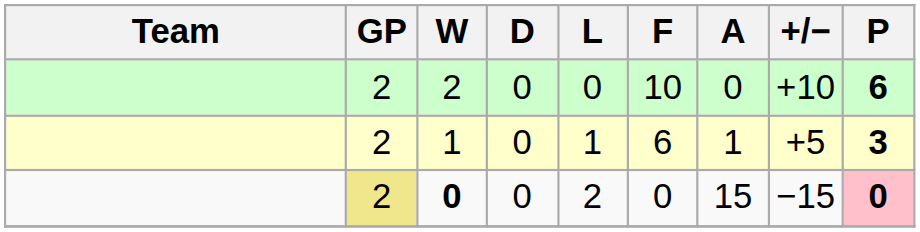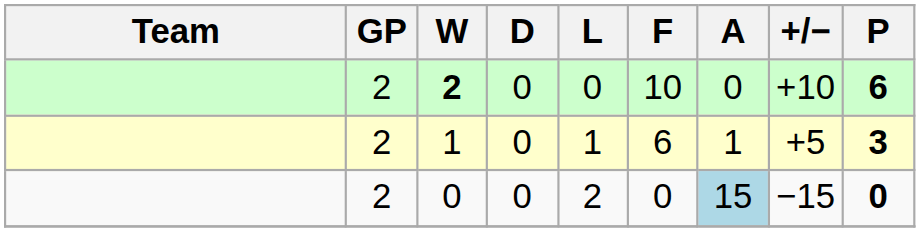row 2 | W: normal -> bold
row 4 | GP: khaki background -> no background
row 4 | W: bold -> normal
row 4 | A: no background -> lightblue background
row 4 | P: pink background -> no background
